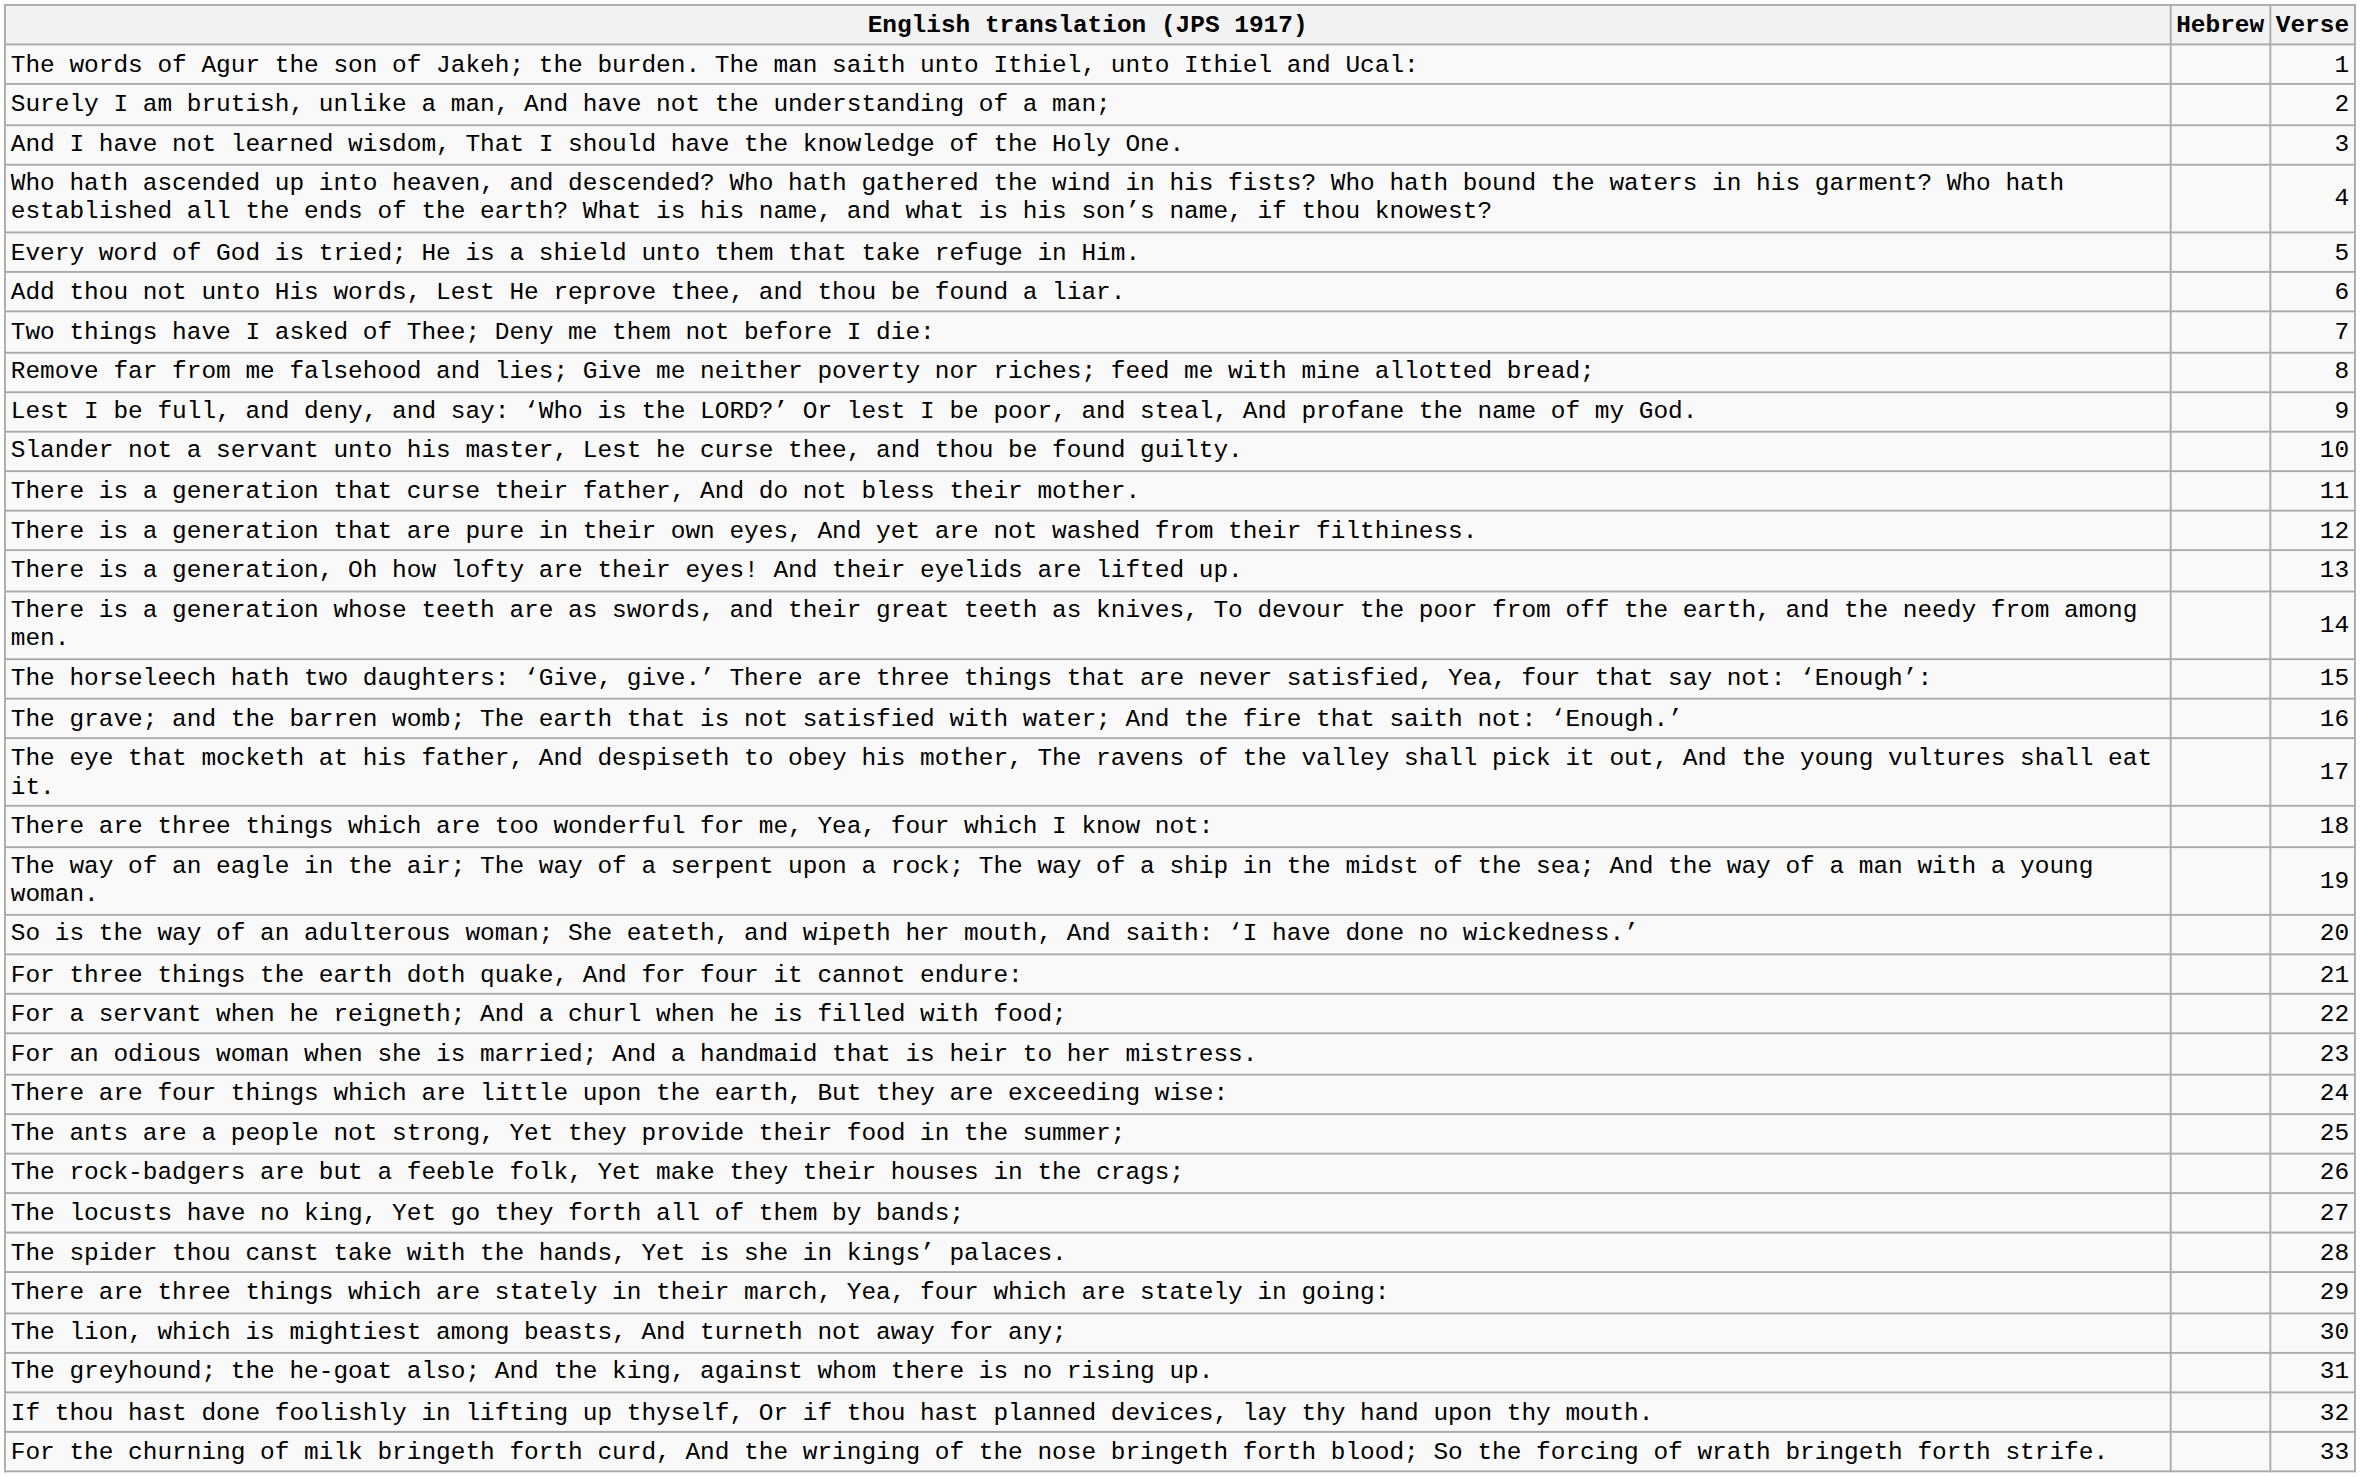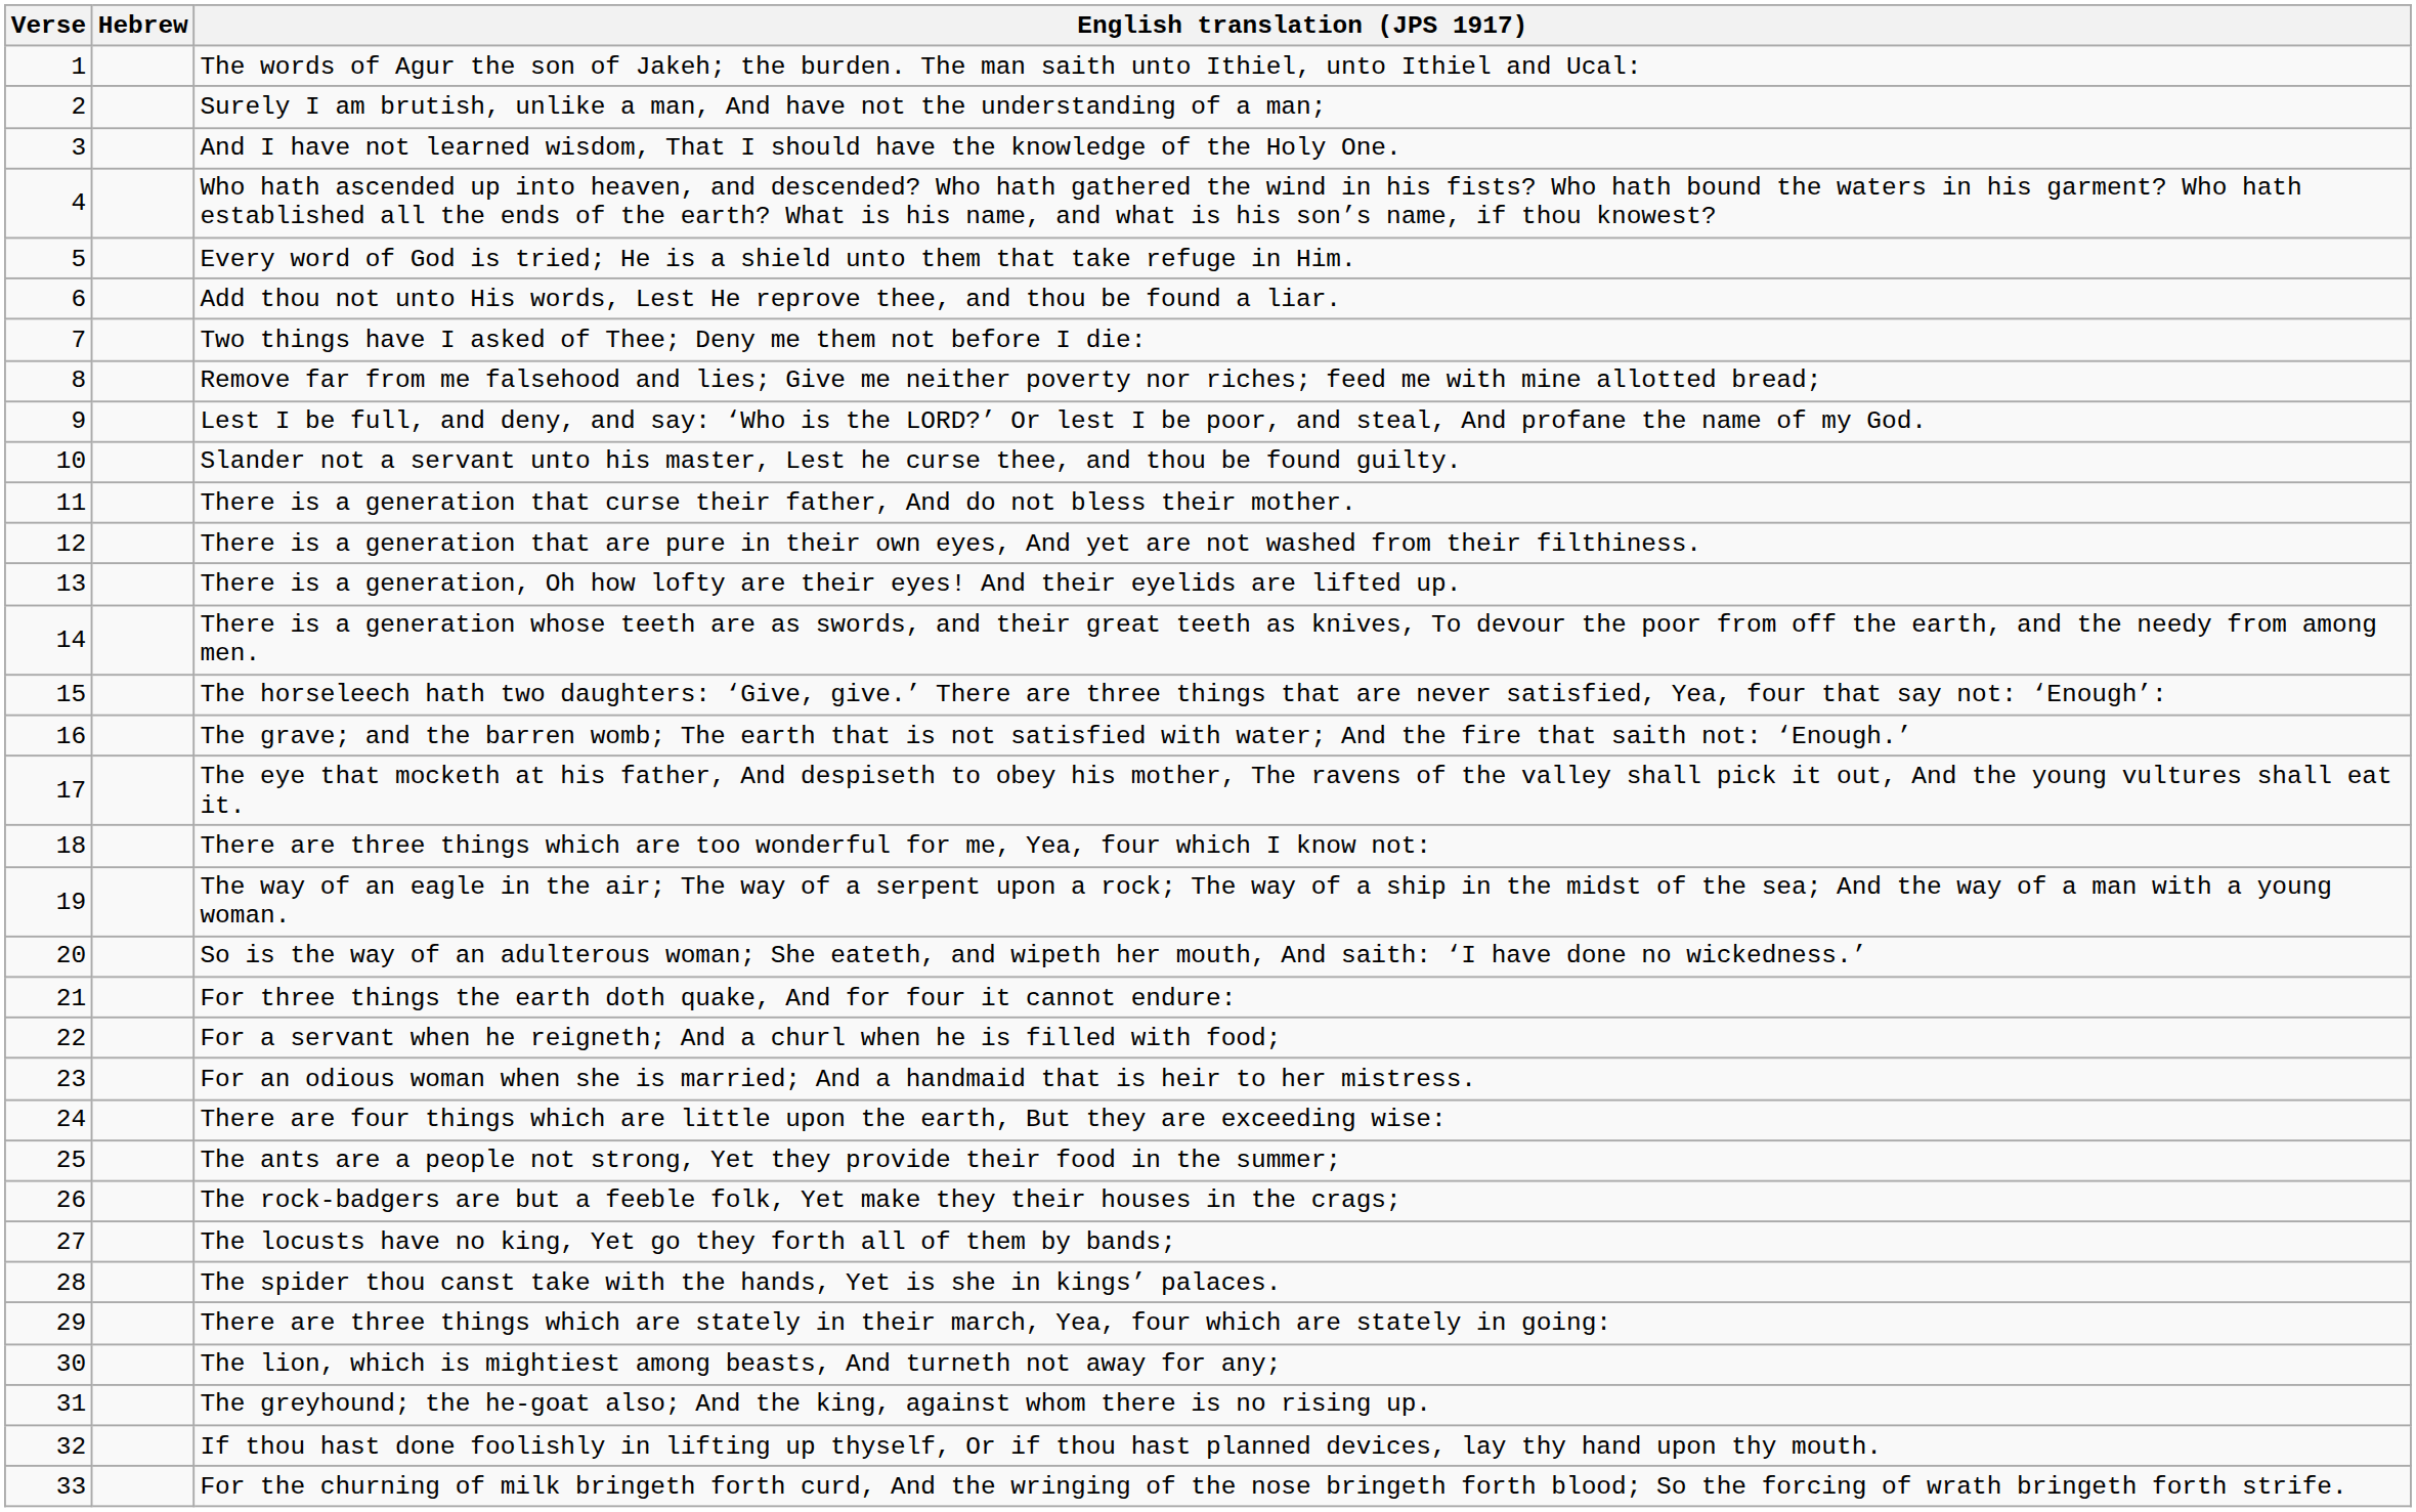columns swapped: Verse <-> English translation (JPS 1917)
